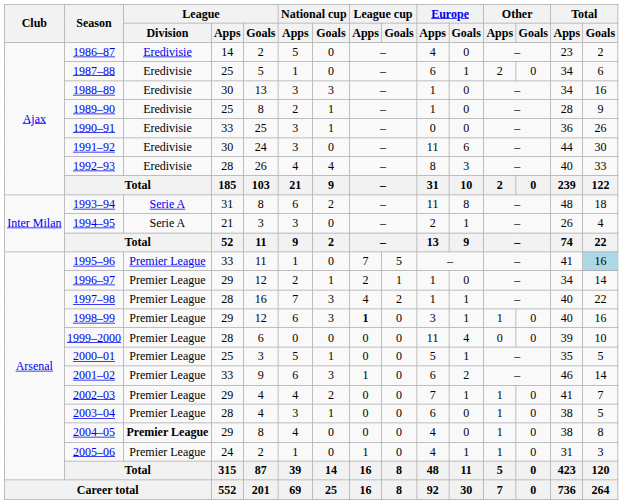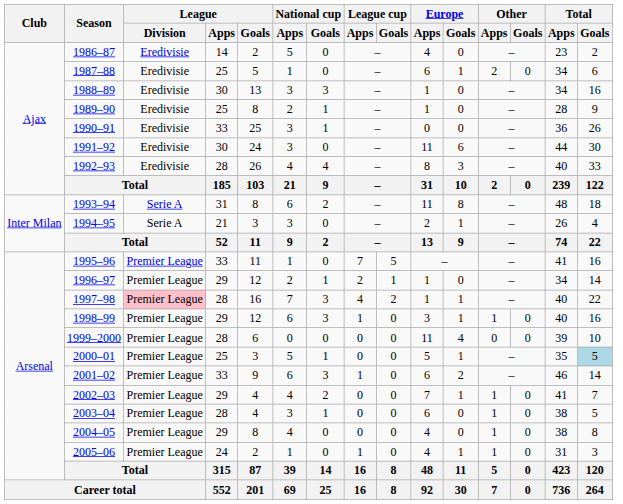1995–96 | Total / Goals: lightblue background -> no background
1997–98 | League / Division: no background -> pink background
1998–99 | League cup / Apps: bold -> normal
2000–01 | Total / Goals: no background -> lightblue background
2004–05 | League / Division: bold -> normal
